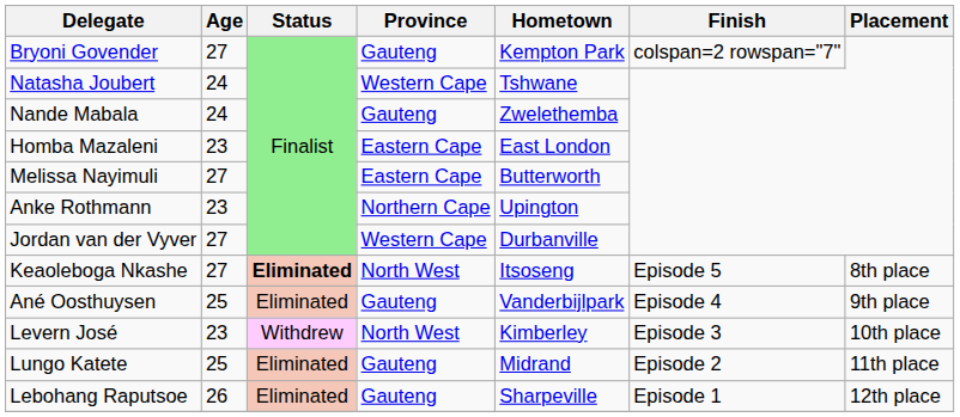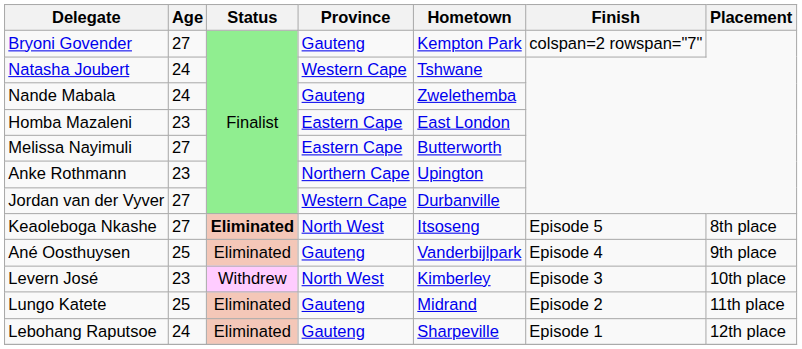Lebohang Raputsoe | Age: 26 -> 24
